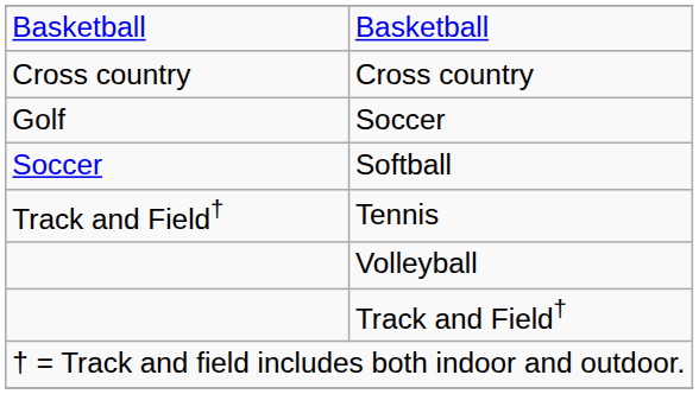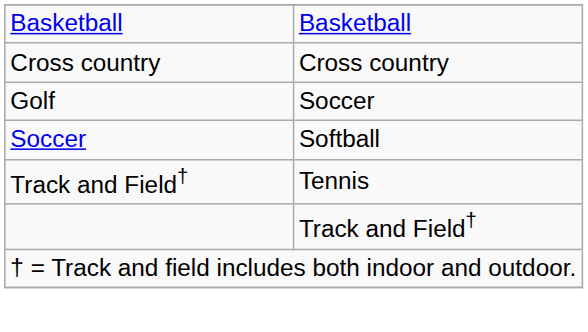- row: Volleyball
